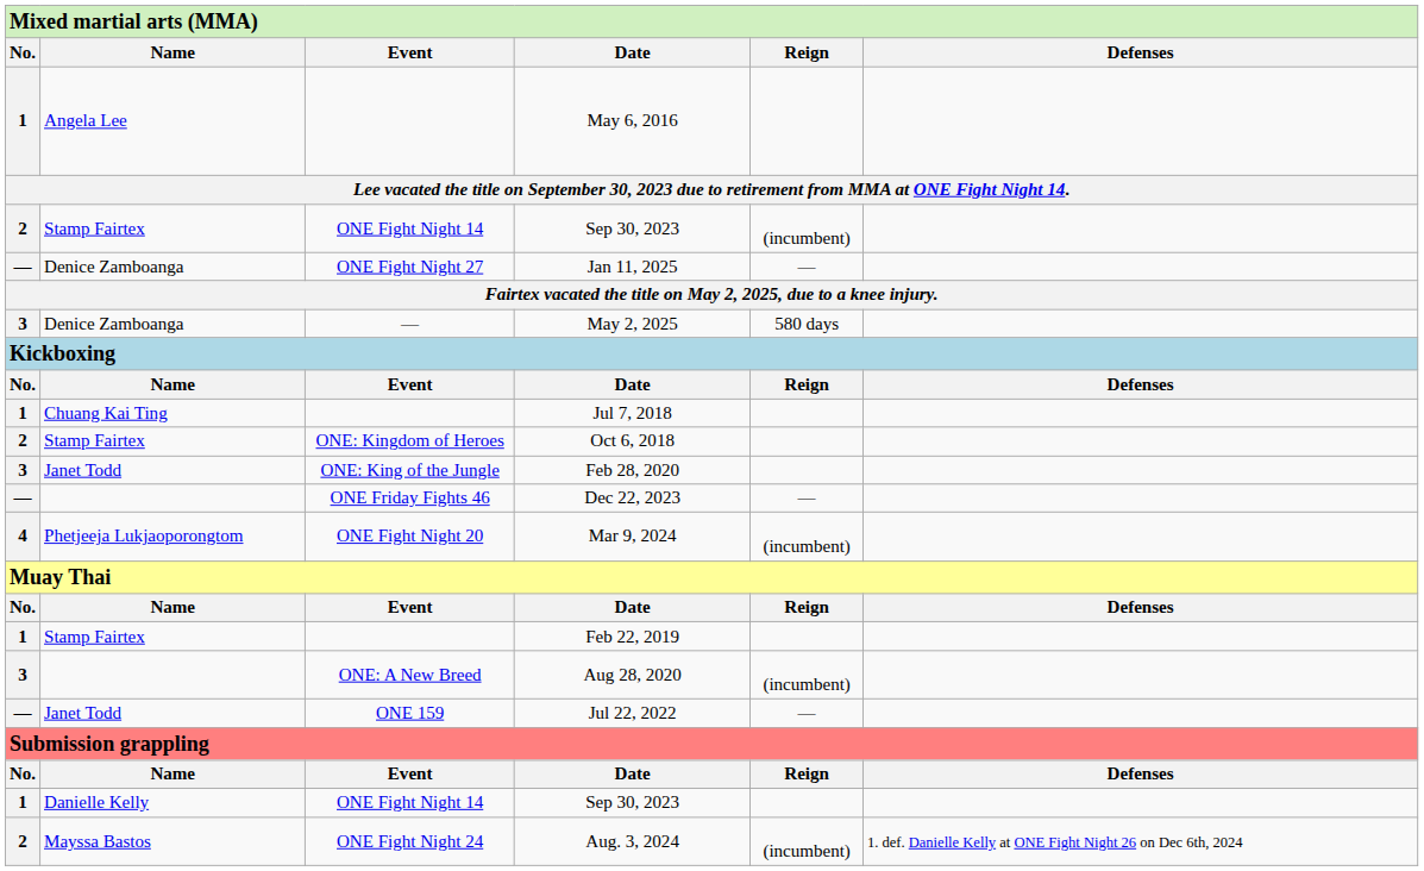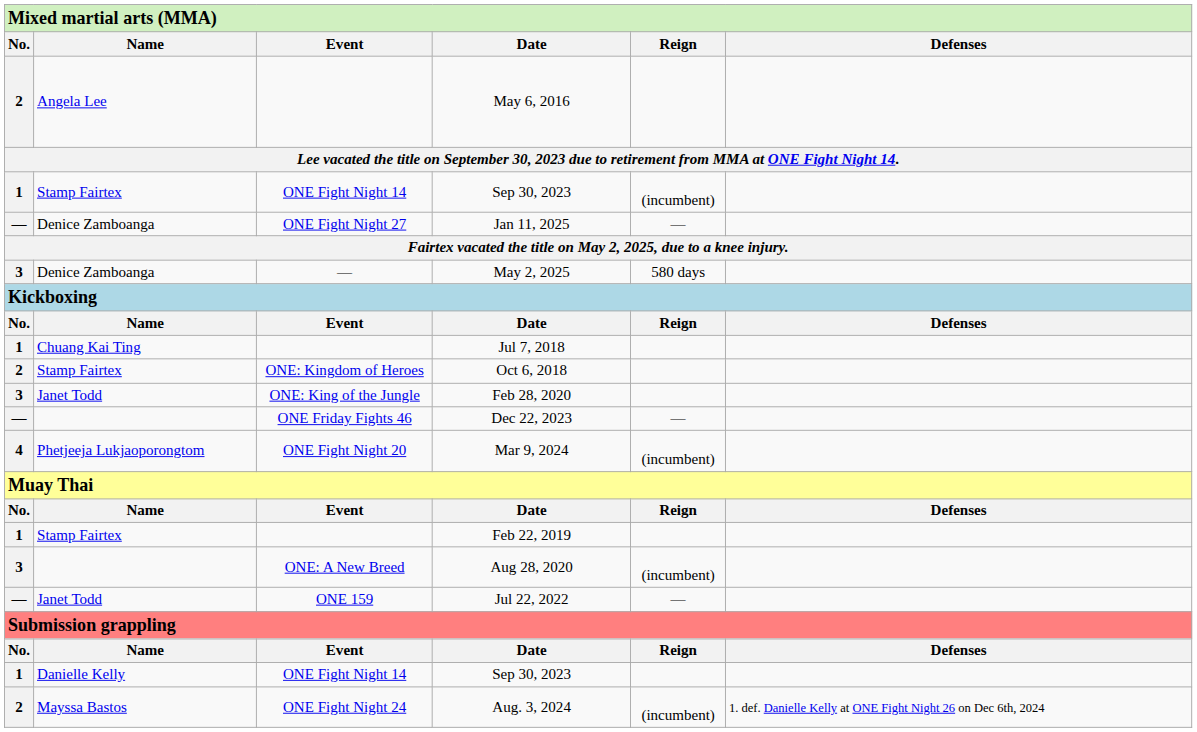May 6, 2016 | column 1: 1 -> 2
Stamp Fairtex / Sep 30, 2023 | column 1: 2 -> 1
